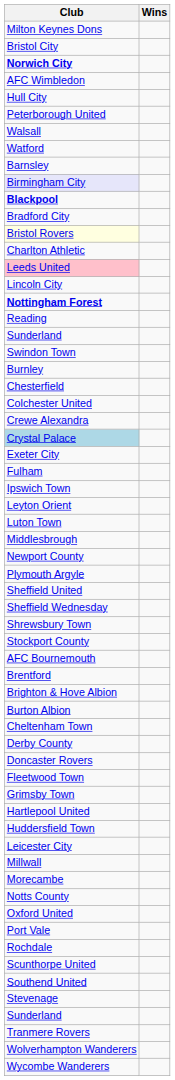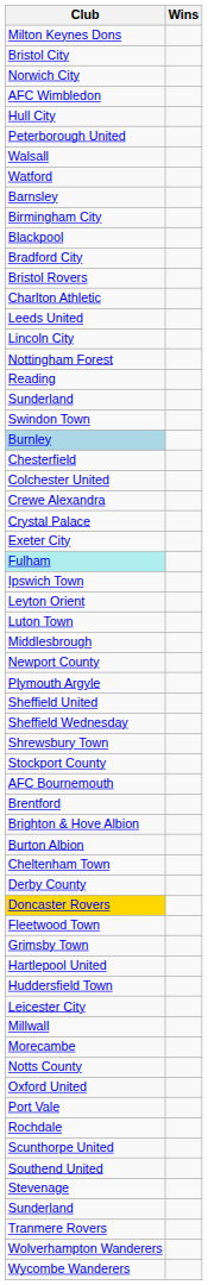row 4 | Club: bold -> normal
row 11 | Club: lavender background -> no background
row 12 | Club: bold -> normal
row 14 | Club: lightyellow background -> no background
row 16 | Club: pink background -> no background
row 18 | Club: bold -> normal
row 22 | Club: no background -> lightblue background
row 26 | Club: lightblue background -> no background
row 28 | Club: no background -> paleturquoise background
row 45 | Club: no background -> gold background
